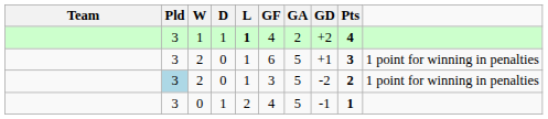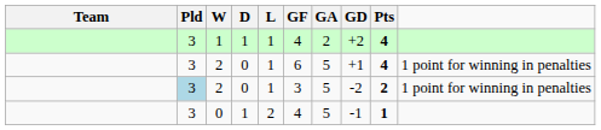row 2 | L: bold -> normal
row 3 | Pts: 3 -> 4
